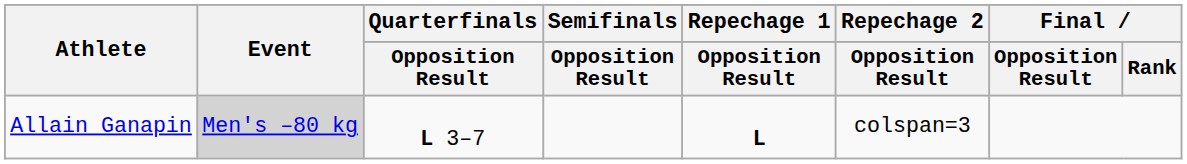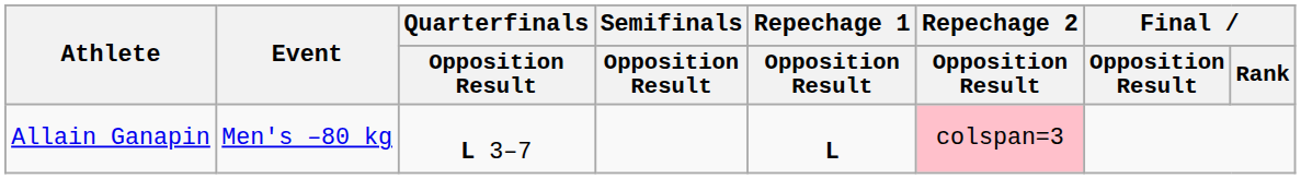Allain Ganapin | Event: lightgrey background -> no background
Allain Ganapin | Repechage 2 / Opposition Result: no background -> pink background
